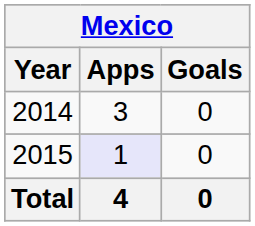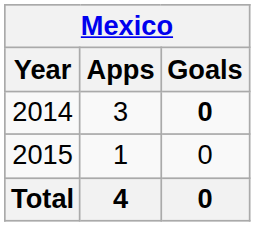2014 | Goals: normal -> bold
2015 | Apps: lavender background -> no background
